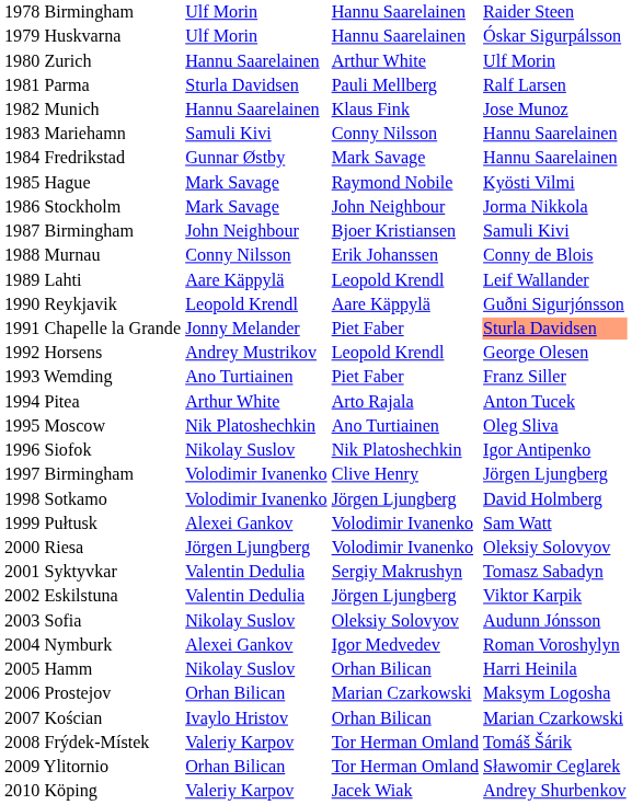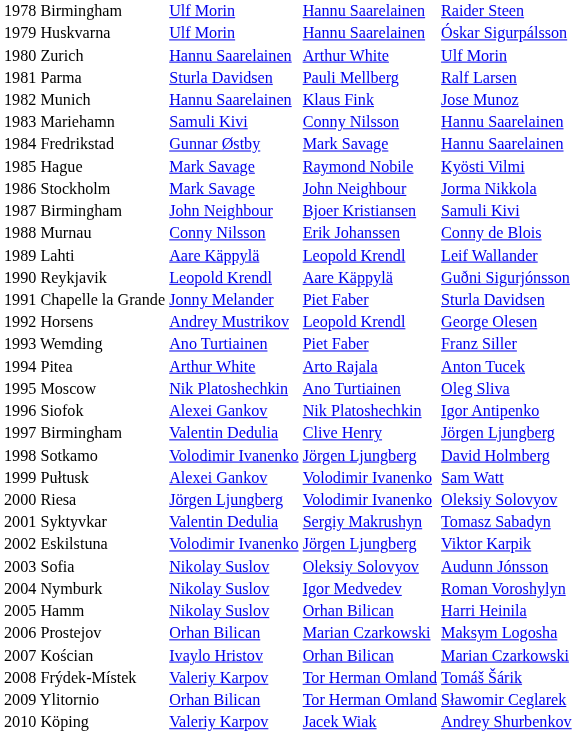1991 Chapelle la Grande | column 4: lightsalmon background -> no background
1996 Siofok | column 2: Nikolay Suslov -> Alexei Gankov
1997 Birmingham | column 2: Volodimir Ivanenko -> Valentin Dedulia
2002 Eskilstuna | column 2: Valentin Dedulia -> Volodimir Ivanenko
2004 Nymburk | column 2: Alexei Gankov -> Nikolay Suslov
